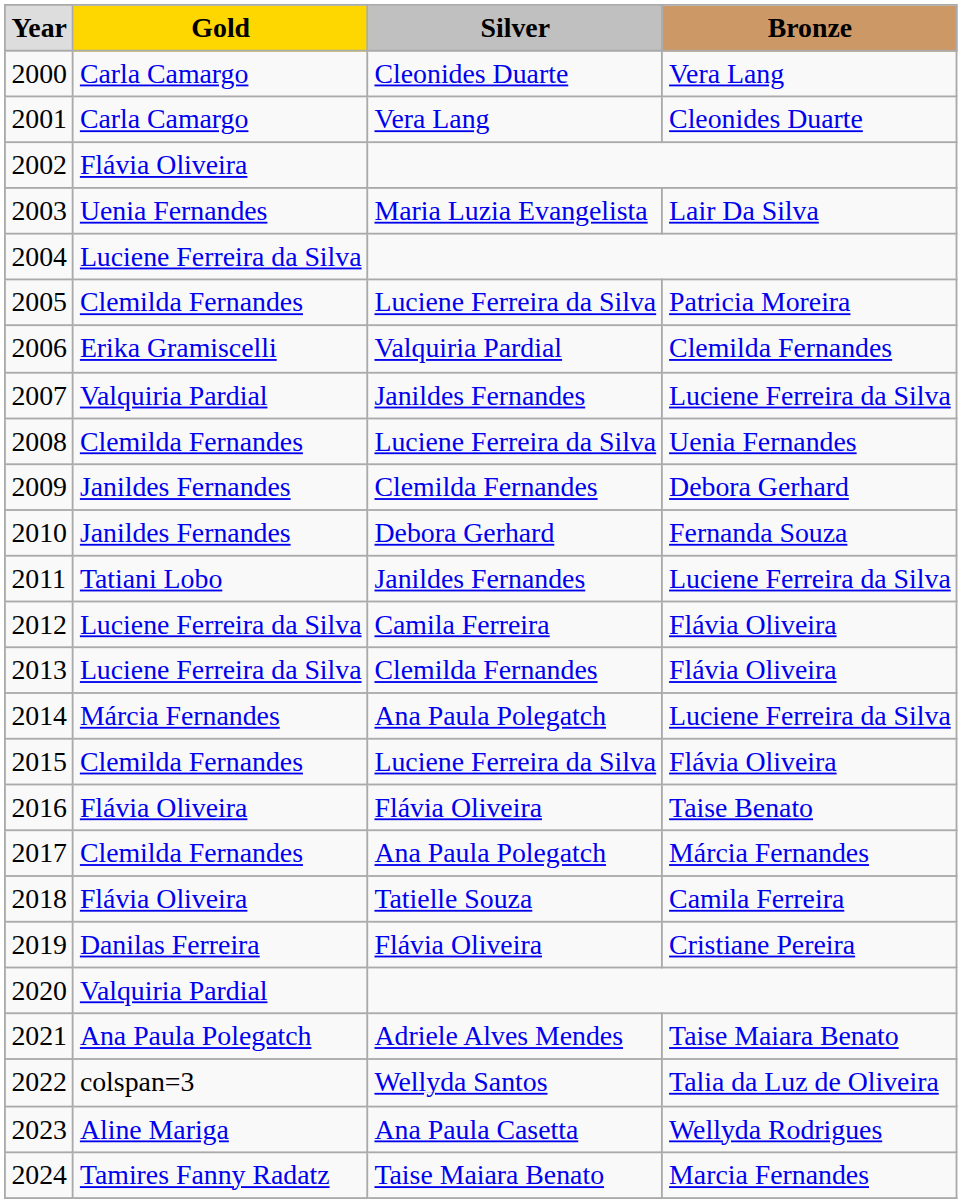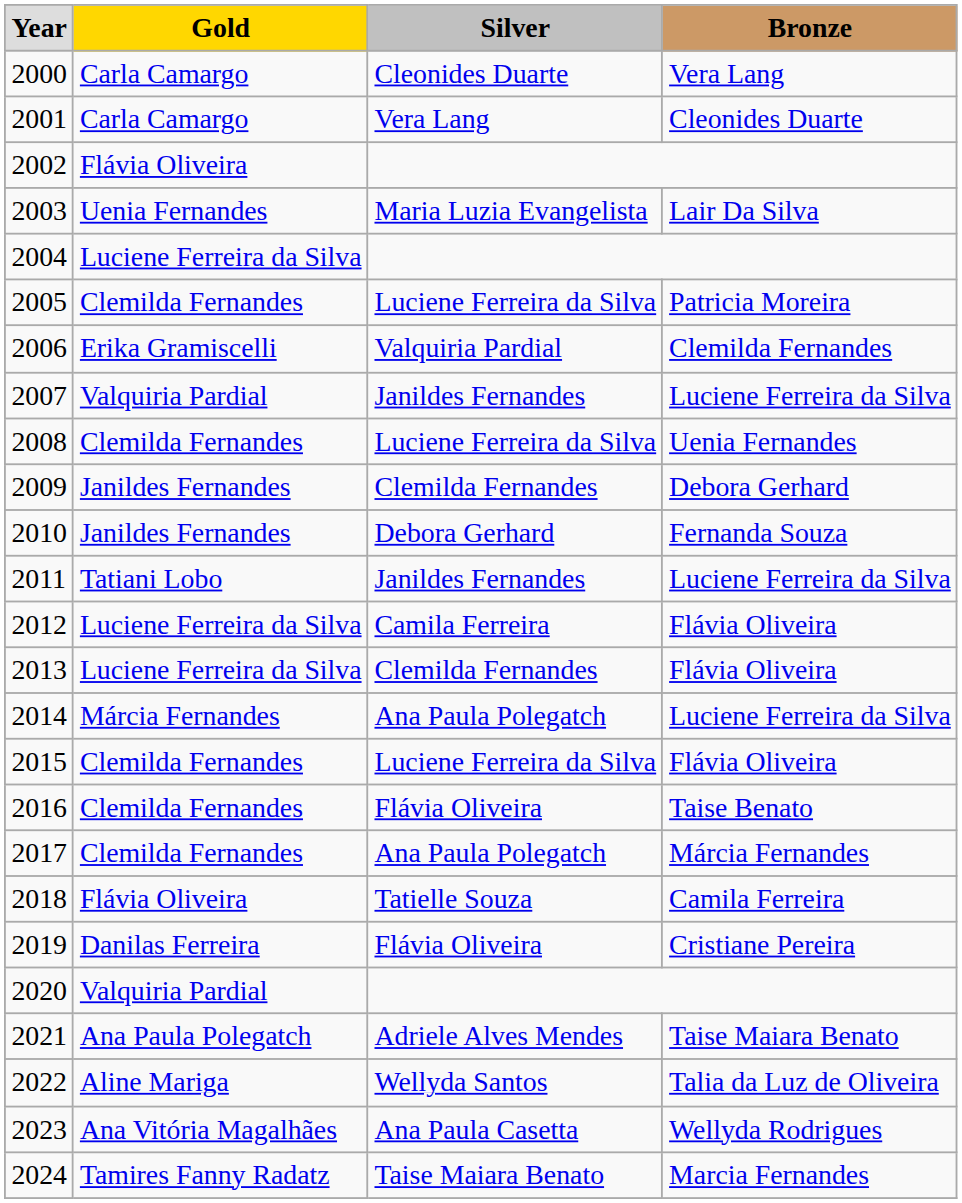2016 | column 2: Flávia Oliveira -> Clemilda Fernandes
2022 | column 2: colspan=3 -> Aline Mariga
2023 | column 2: Aline Mariga -> Ana Vitória Magalhães
